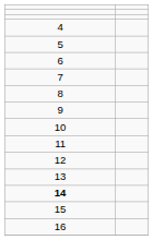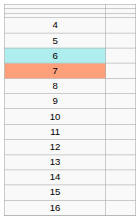row 6 | column 1: no background -> paleturquoise background
row 7 | column 1: no background -> lightsalmon background
row 14 | column 1: bold -> normal
